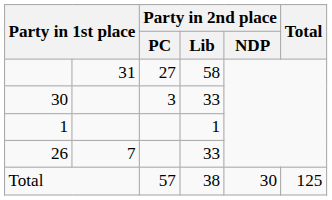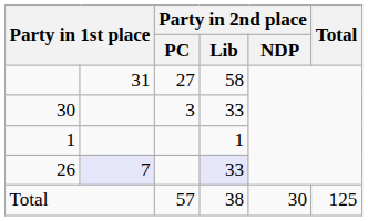26 | column 2: no background -> lavender background
26 | Party in 2nd place / Lib: no background -> lavender background
